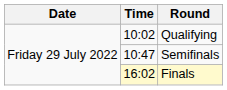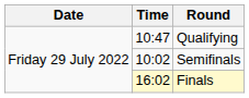Qualifying | Time: 10:02 -> 10:47
Semifinals | Time: 10:47 -> 10:02
